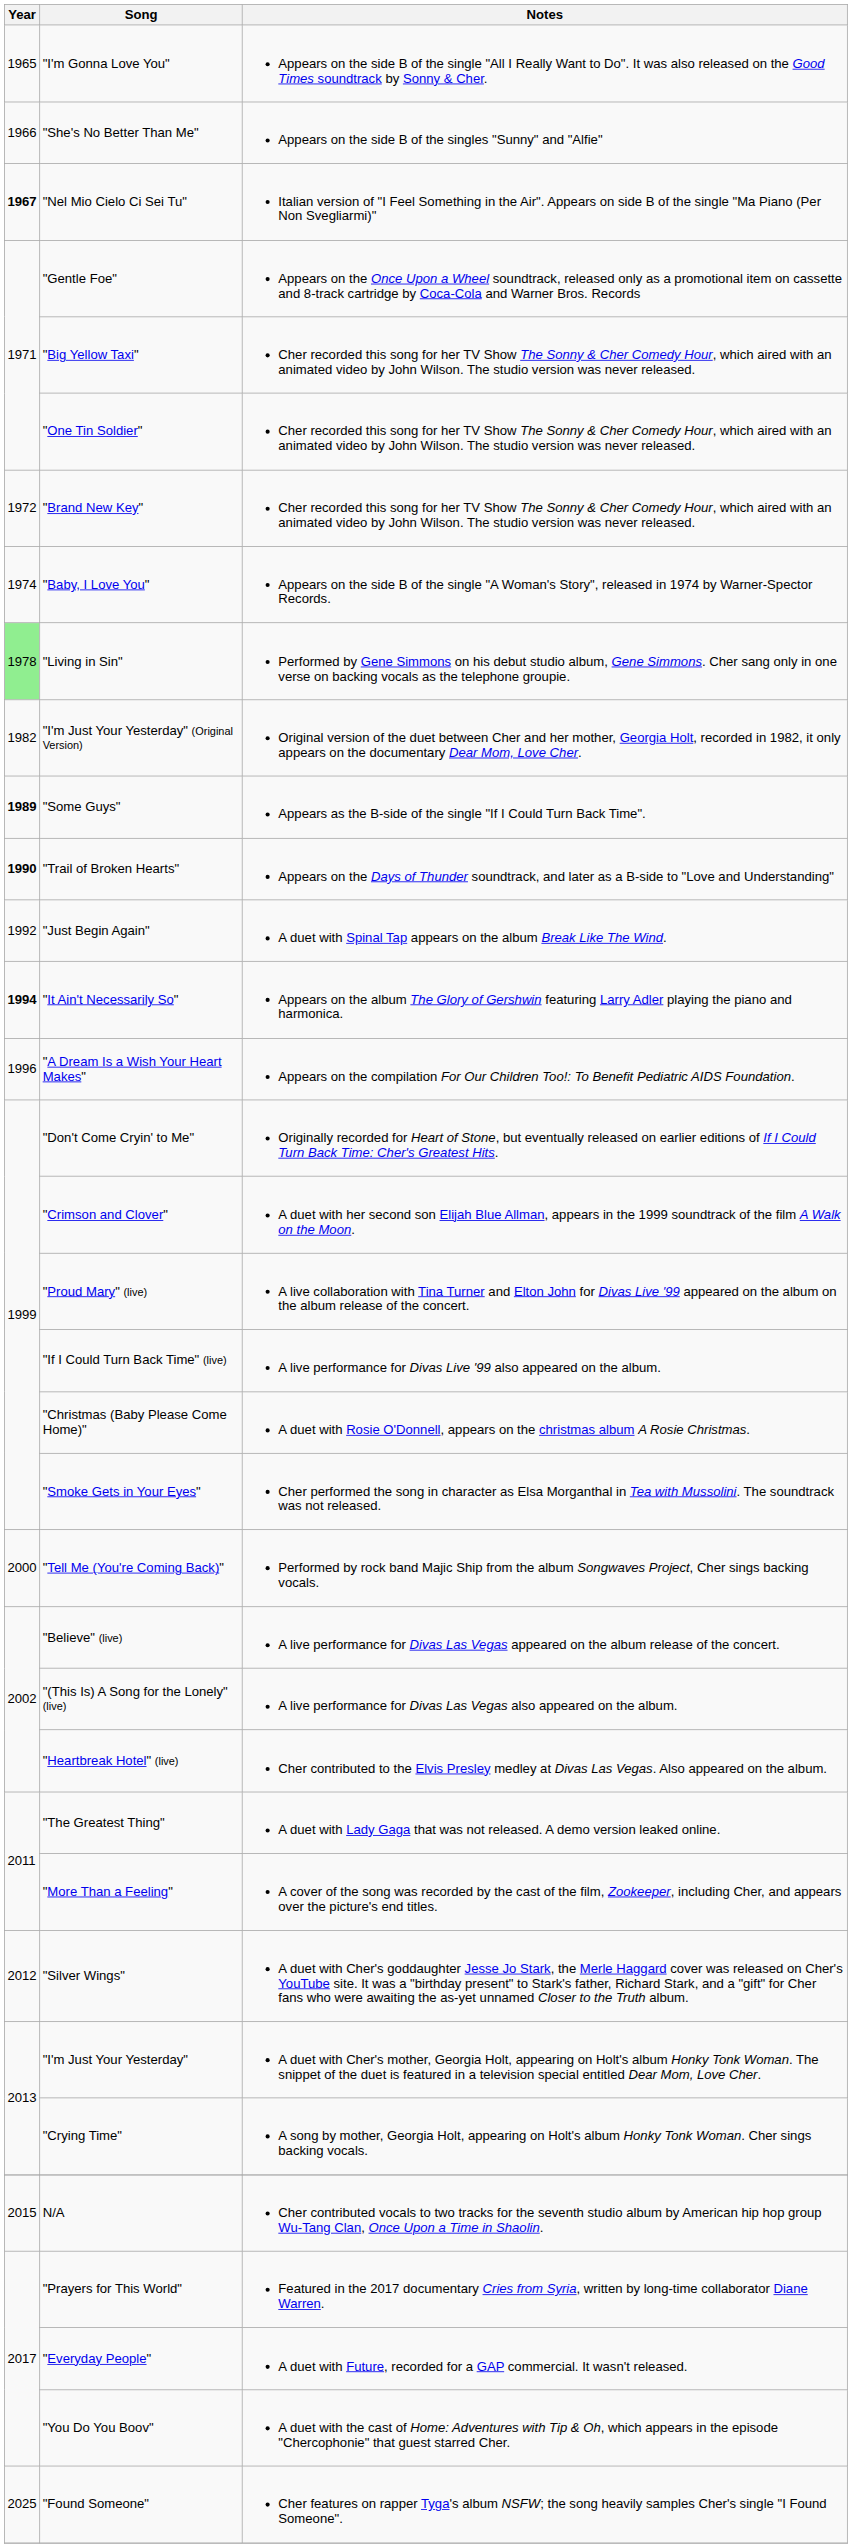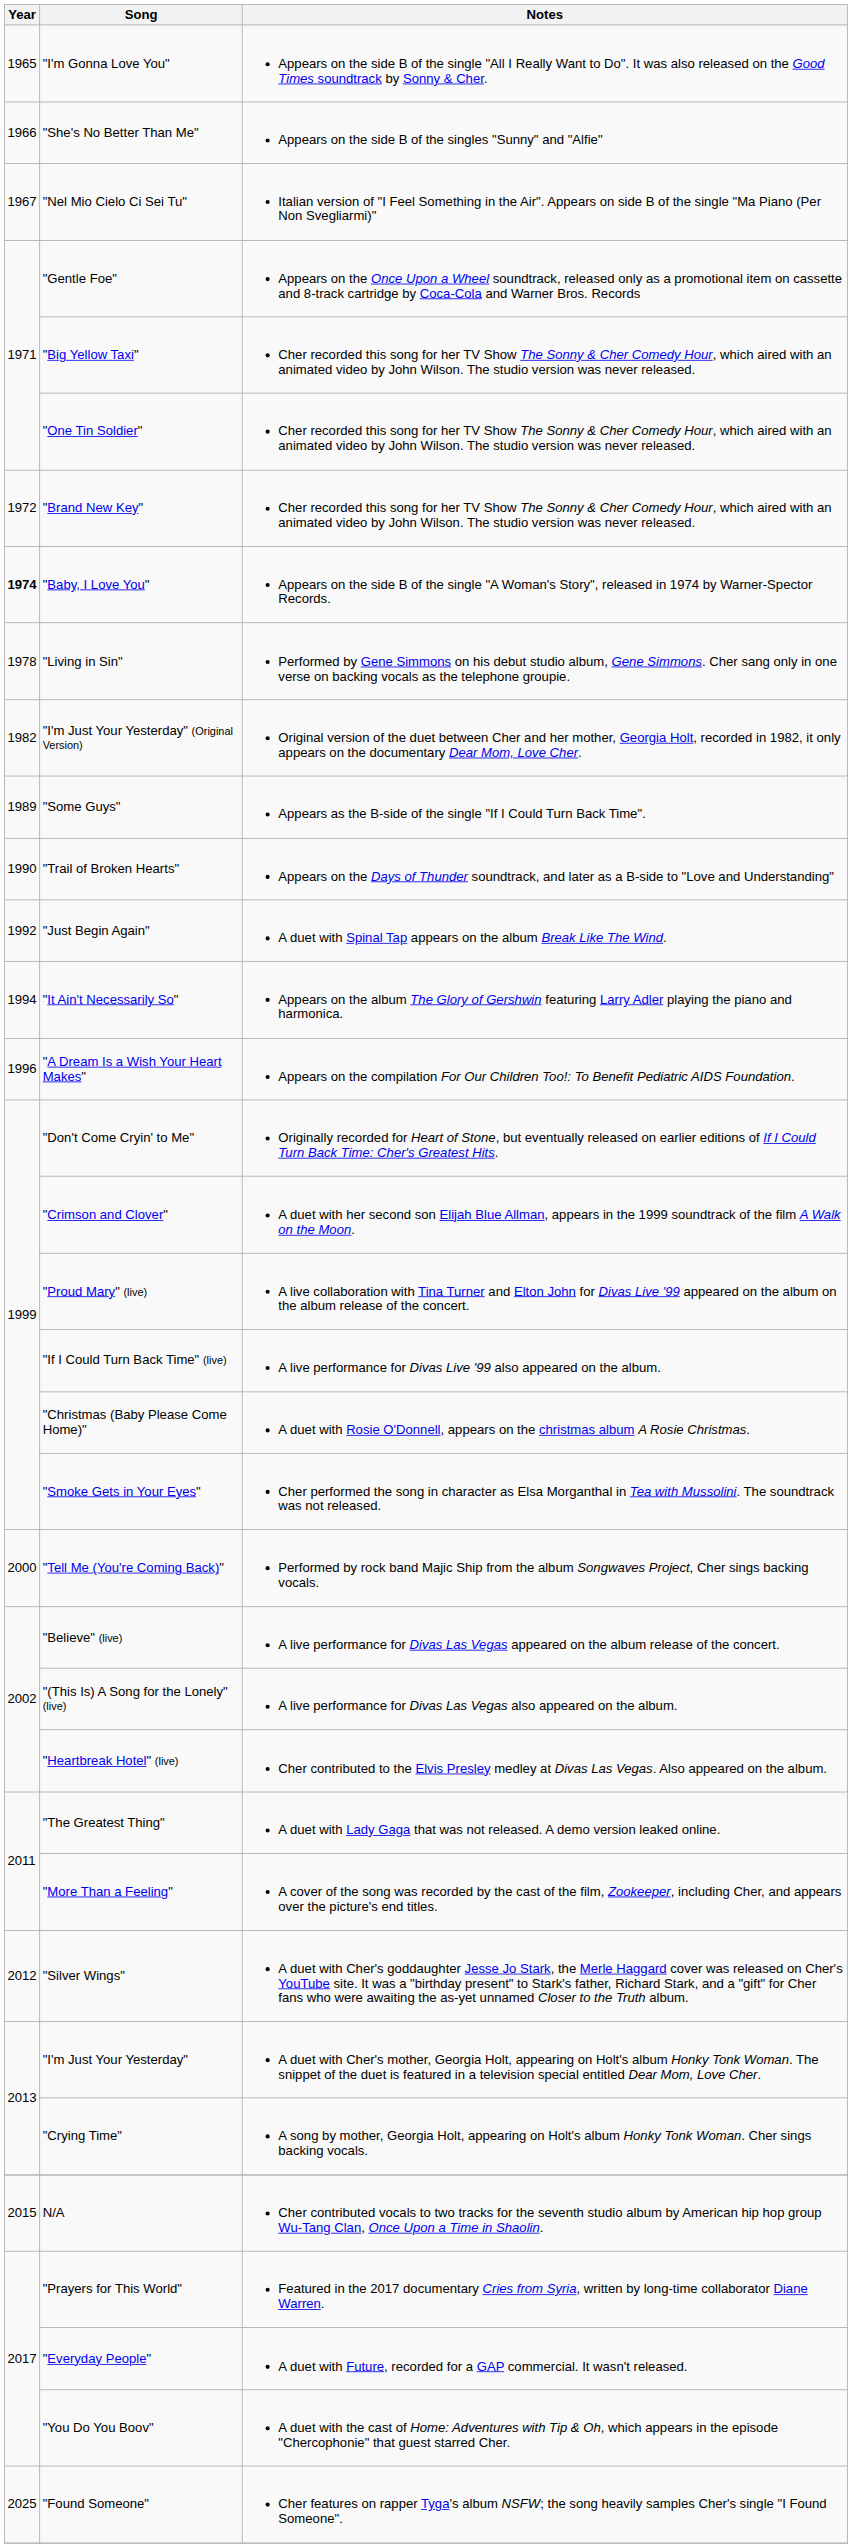"Nel Mio Cielo Ci Sei Tu" | Year: bold -> normal
"Baby, I Love You" | Year: normal -> bold
"Living in Sin" | Year: lightgreen background -> no background
"Some Guys" | Year: bold -> normal
"Trail of Broken Hearts" | Year: bold -> normal
"It Ain't Necessarily So" | Year: bold -> normal
